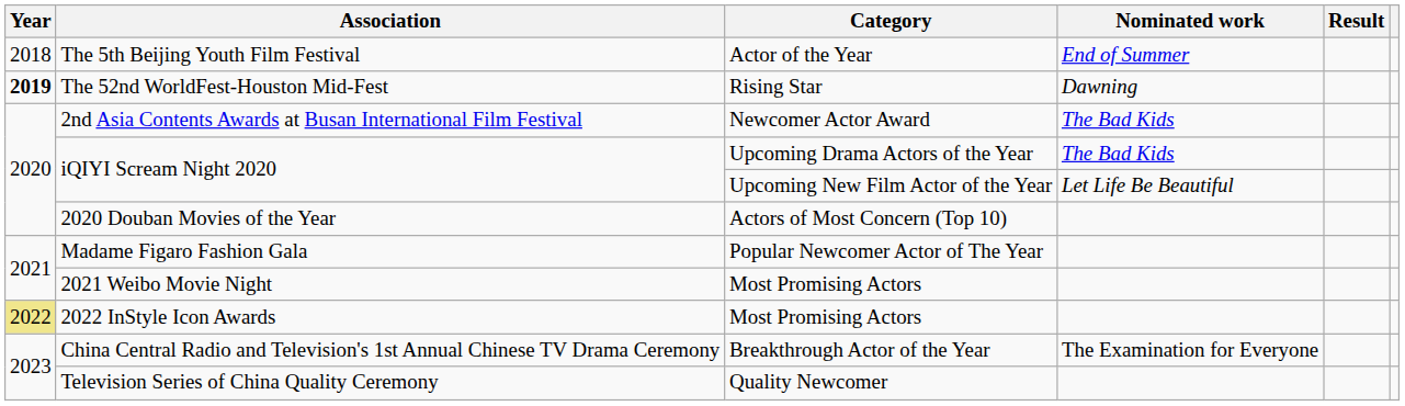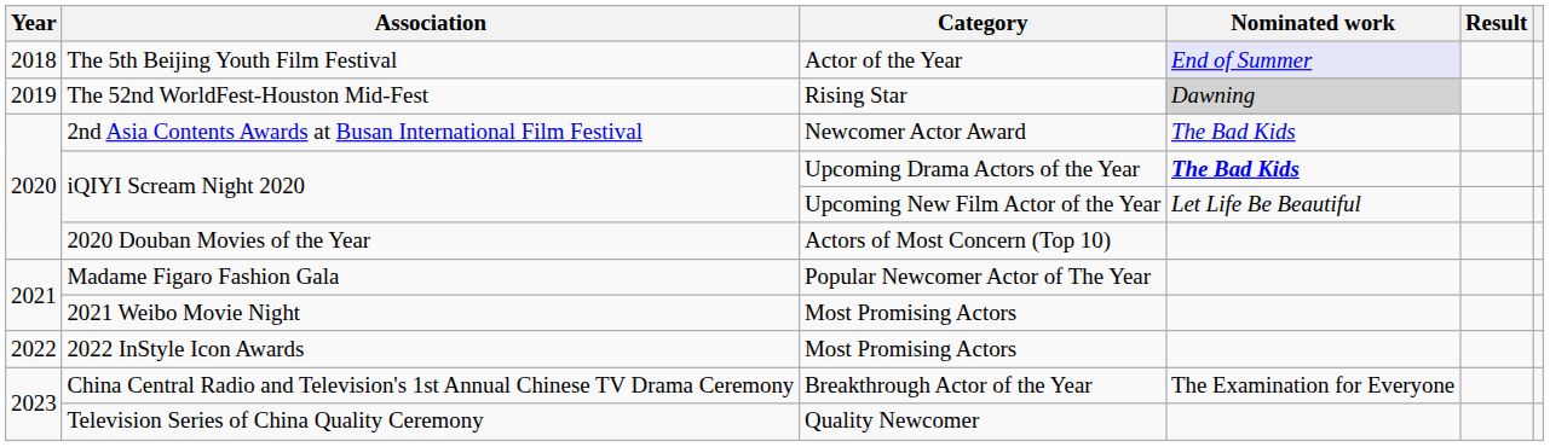The 5th Beijing Youth Film Festival | Nominated work: no background -> lavender background
The 52nd WorldFest-Houston Mid-Fest | Year: bold -> normal
The 52nd WorldFest-Houston Mid-Fest | Nominated work: no background -> lightgrey background
iQIYI Scream Night 2020 / Upcoming Drama Actors of the Year | Nominated work: normal -> bold
2022 InStyle Icon Awards | Year: khaki background -> no background
